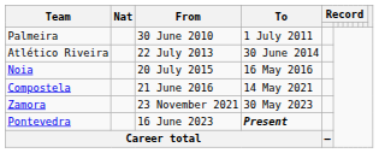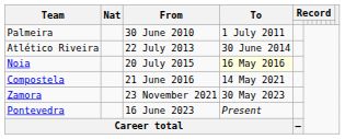Noia | To: no background -> lightyellow background
Pontevedra | To: bold -> normal
